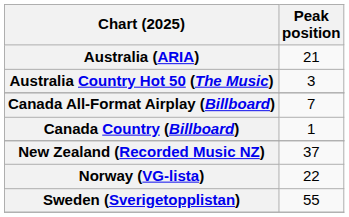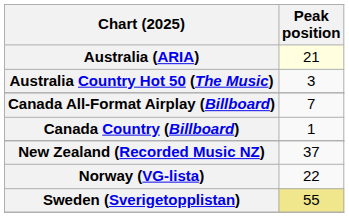Australia (ARIA) | Peak position: no background -> lightyellow background
Sweden (Sverigetopplistan) | Peak position: no background -> khaki background
